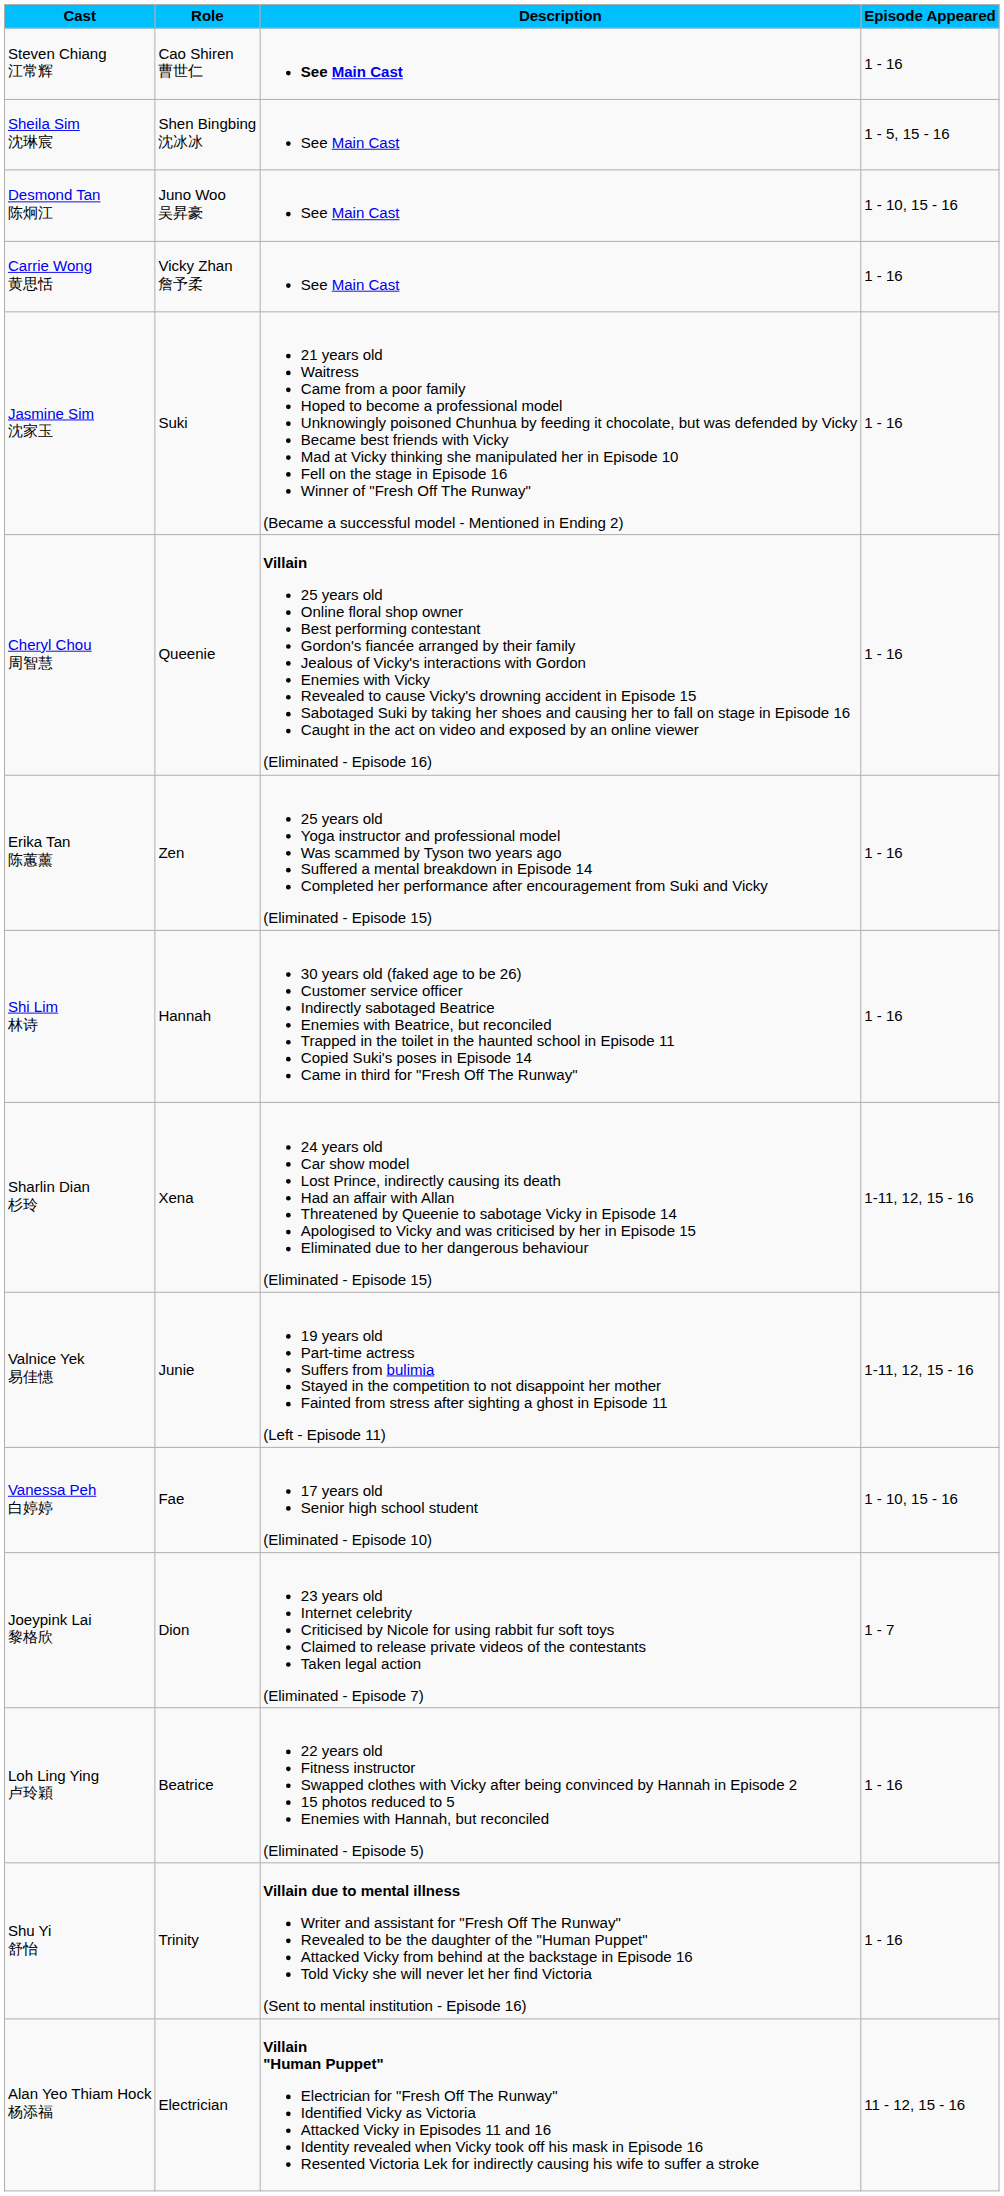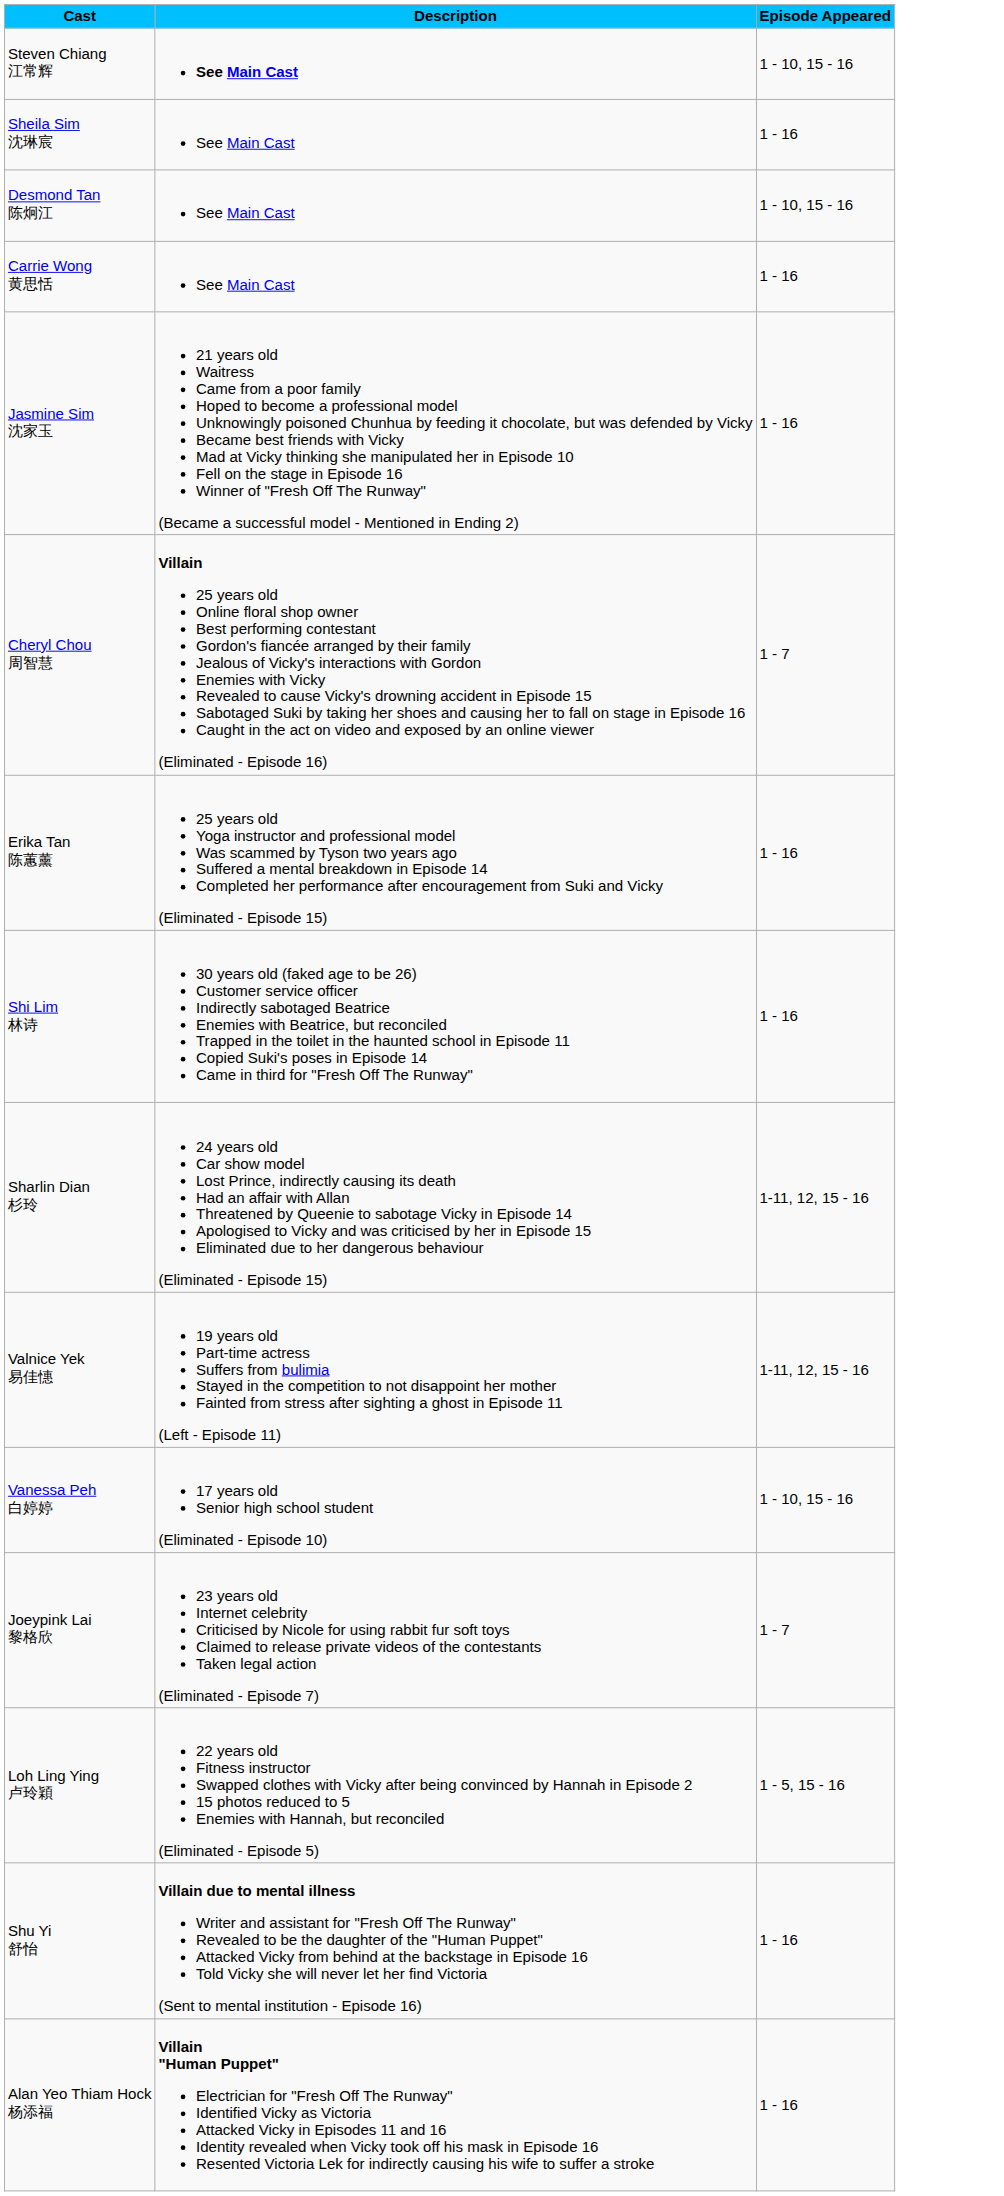- column: Role | Cao Shiren 曹世仁 | Shen Bingbing 沈冰冰 | Juno Woo 吴昇豪 | Vicky Zhan 詹予柔 | Suki | Queenie | Zen | Hannah | Xena | Junie | Fae | Dion | Beatrice | Trinity | Electrician
Steven Chiang 江常辉 | Episode Appeared: 1 - 16 -> 1 - 10, 15 - 16
Sheila Sim 沈琳宸 | Episode Appeared: 1 - 5, 15 - 16 -> 1 - 16
Cheryl Chou 周智慧 | Episode Appeared: 1 - 16 -> 1 - 7
Loh Ling Ying 卢玲穎 | Episode Appeared: 1 - 16 -> 1 - 5, 15 - 16
Alan Yeo Thiam Hock 杨添福 | Episode Appeared: 11 - 12, 15 - 16 -> 1 - 16
